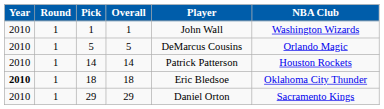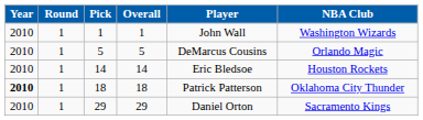row 4 | Player: Patrick Patterson -> Eric Bledsoe
row 5 | Player: Eric Bledsoe -> Patrick Patterson
